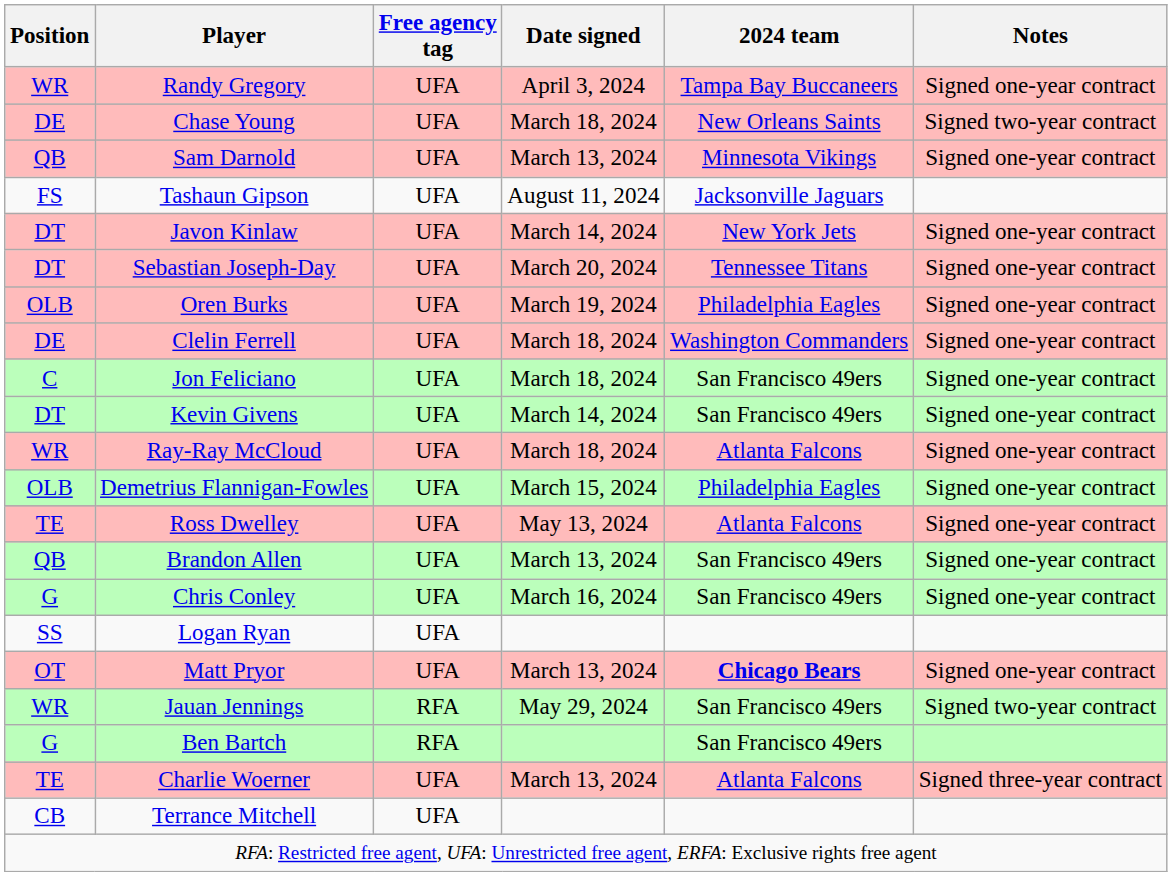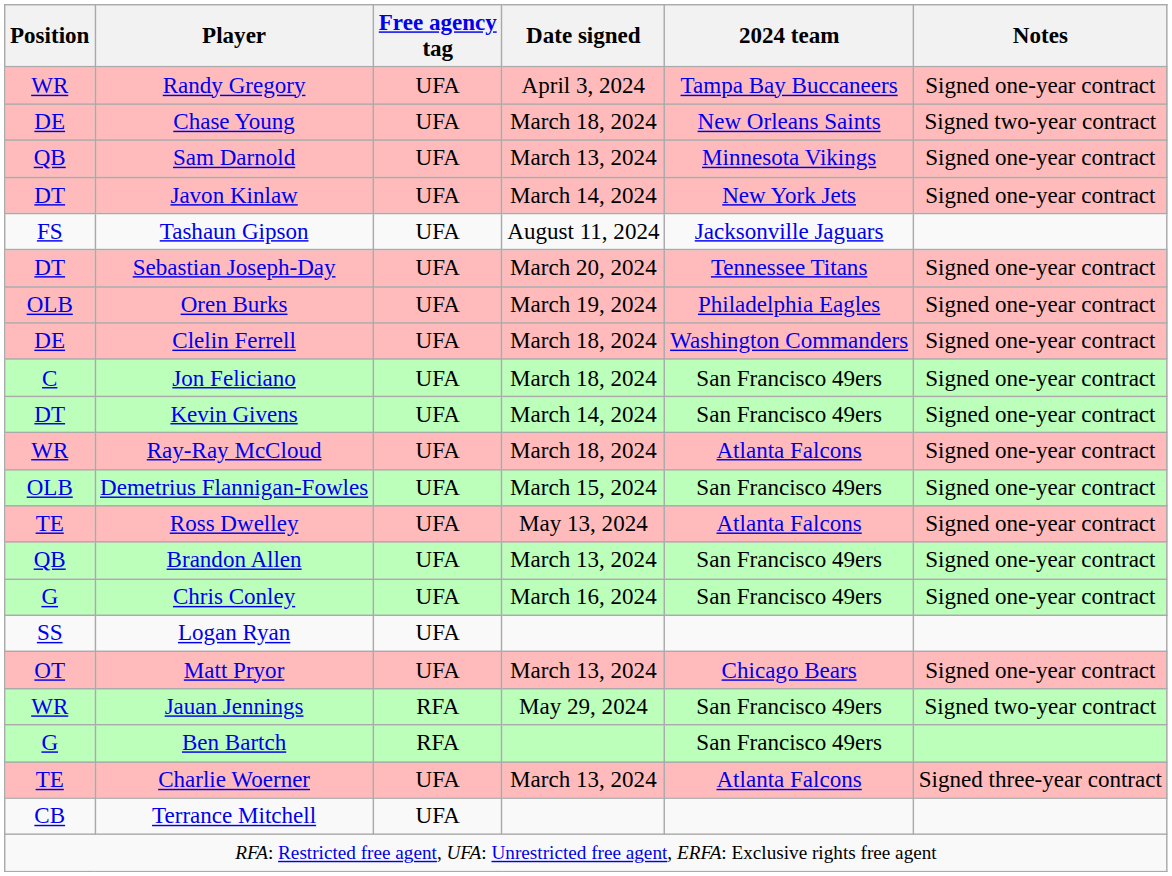rows swapped: Javon Kinlaw <-> Tashaun Gipson
Demetrius Flannigan-Fowles | 2024 team: Philadelphia Eagles -> San Francisco 49ers
Matt Pryor | 2024 team: bold -> normal
